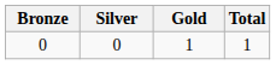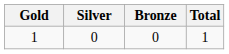columns swapped: Gold <-> Bronze
